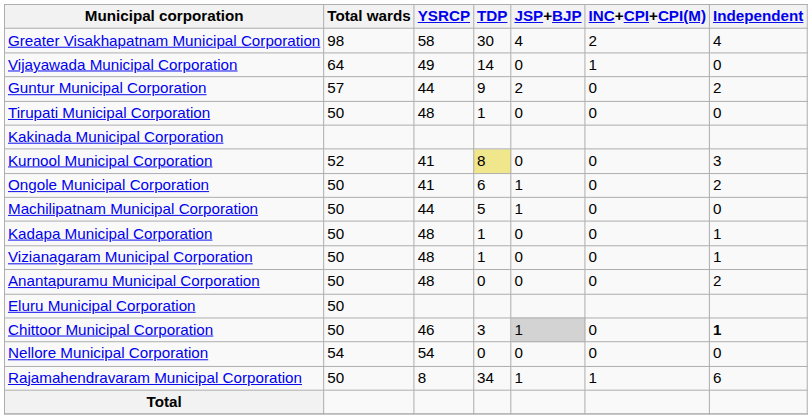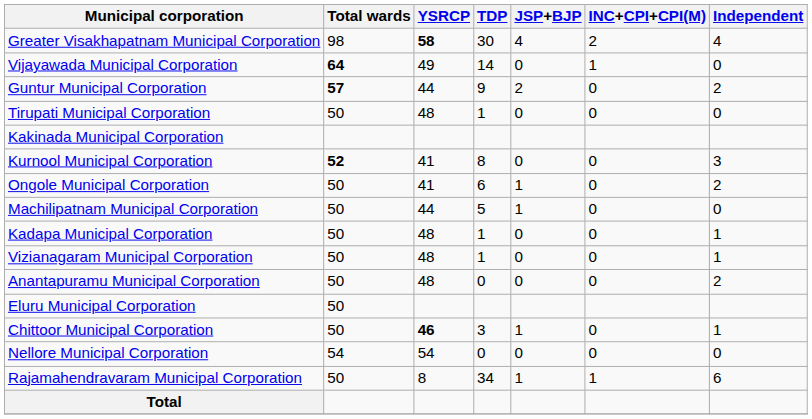Greater Visakhapatnam Municipal Corporation | YSRCP: normal -> bold
Vijayawada Municipal Corporation | Total wards: normal -> bold
Guntur Municipal Corporation | Total wards: normal -> bold
Kurnool Municipal Corporation | Total wards: normal -> bold
Kurnool Municipal Corporation | TDP: khaki background -> no background
Chittoor Municipal Corporation | YSRCP: normal -> bold
Chittoor Municipal Corporation | JSP+BJP: lightgrey background -> no background
Chittoor Municipal Corporation | Independent: bold -> normal
